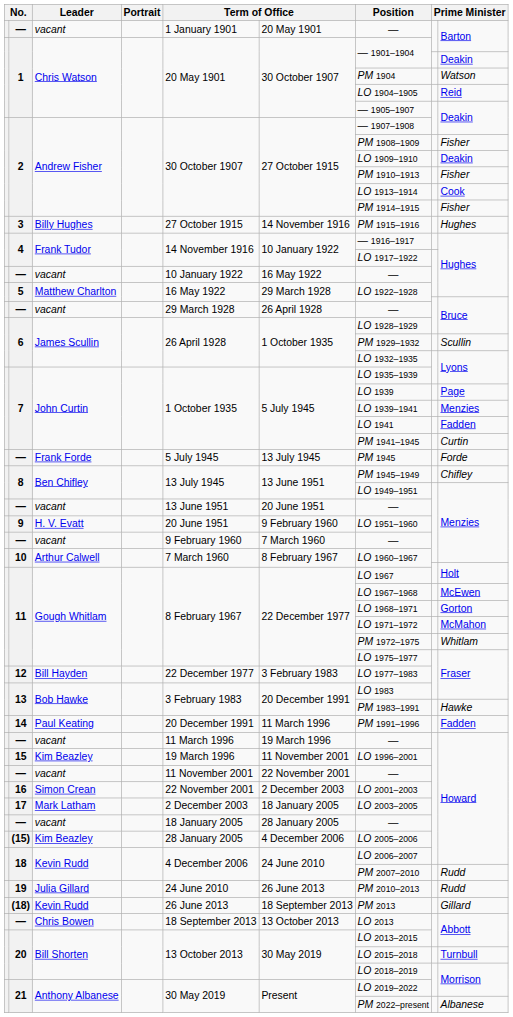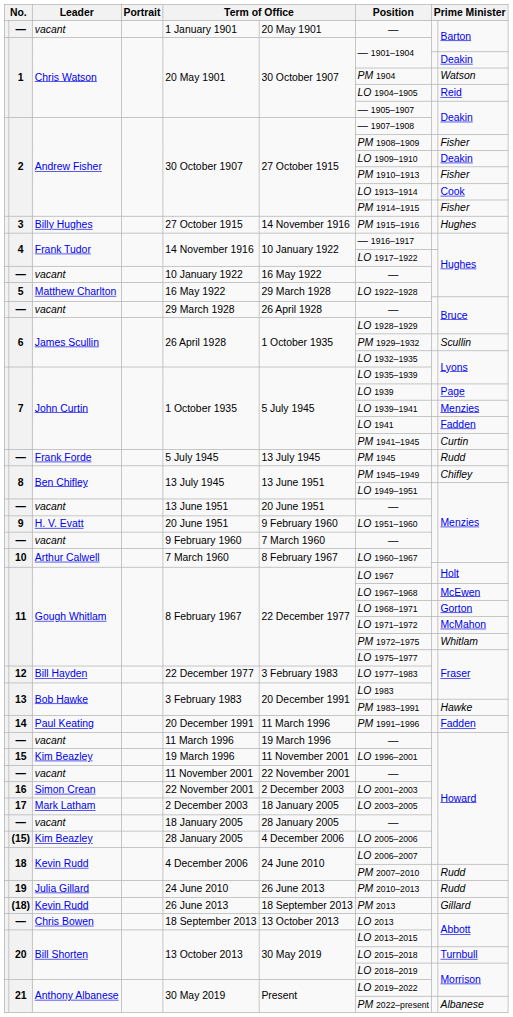— / Frank Forde | column 9: Forde -> Rudd
